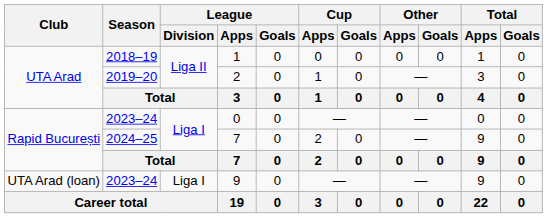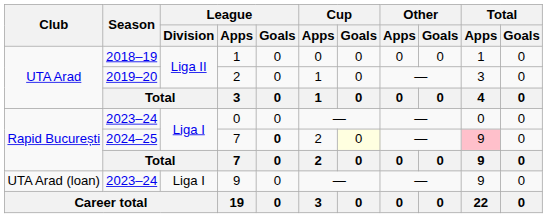2024–25 / 7 | League / Goals: normal -> bold
2024–25 / 7 | Cup / Goals: no background -> lightyellow background
2024–25 / 7 | Total / Apps: no background -> pink background
